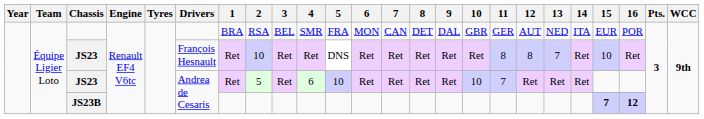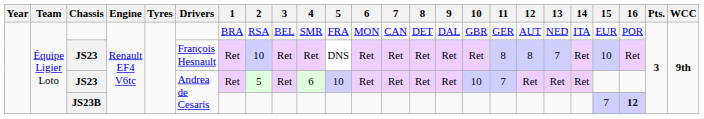JS23B | 15: bold -> normal
